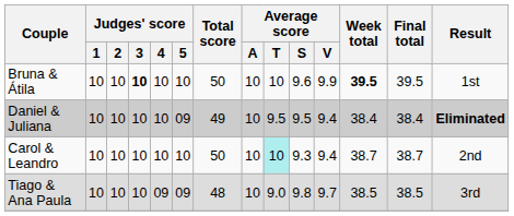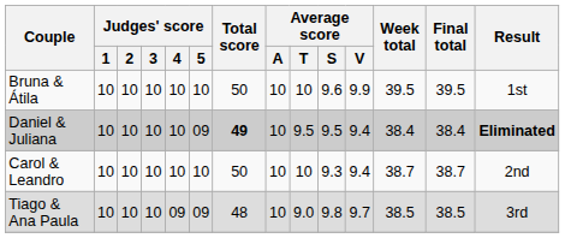Bruna & Átila | Judges' score / 3: bold -> normal
Bruna & Átila | Week total: bold -> normal
Daniel & Juliana | Total score: normal -> bold
Carol & Leandro | Average score / T: paleturquoise background -> no background
